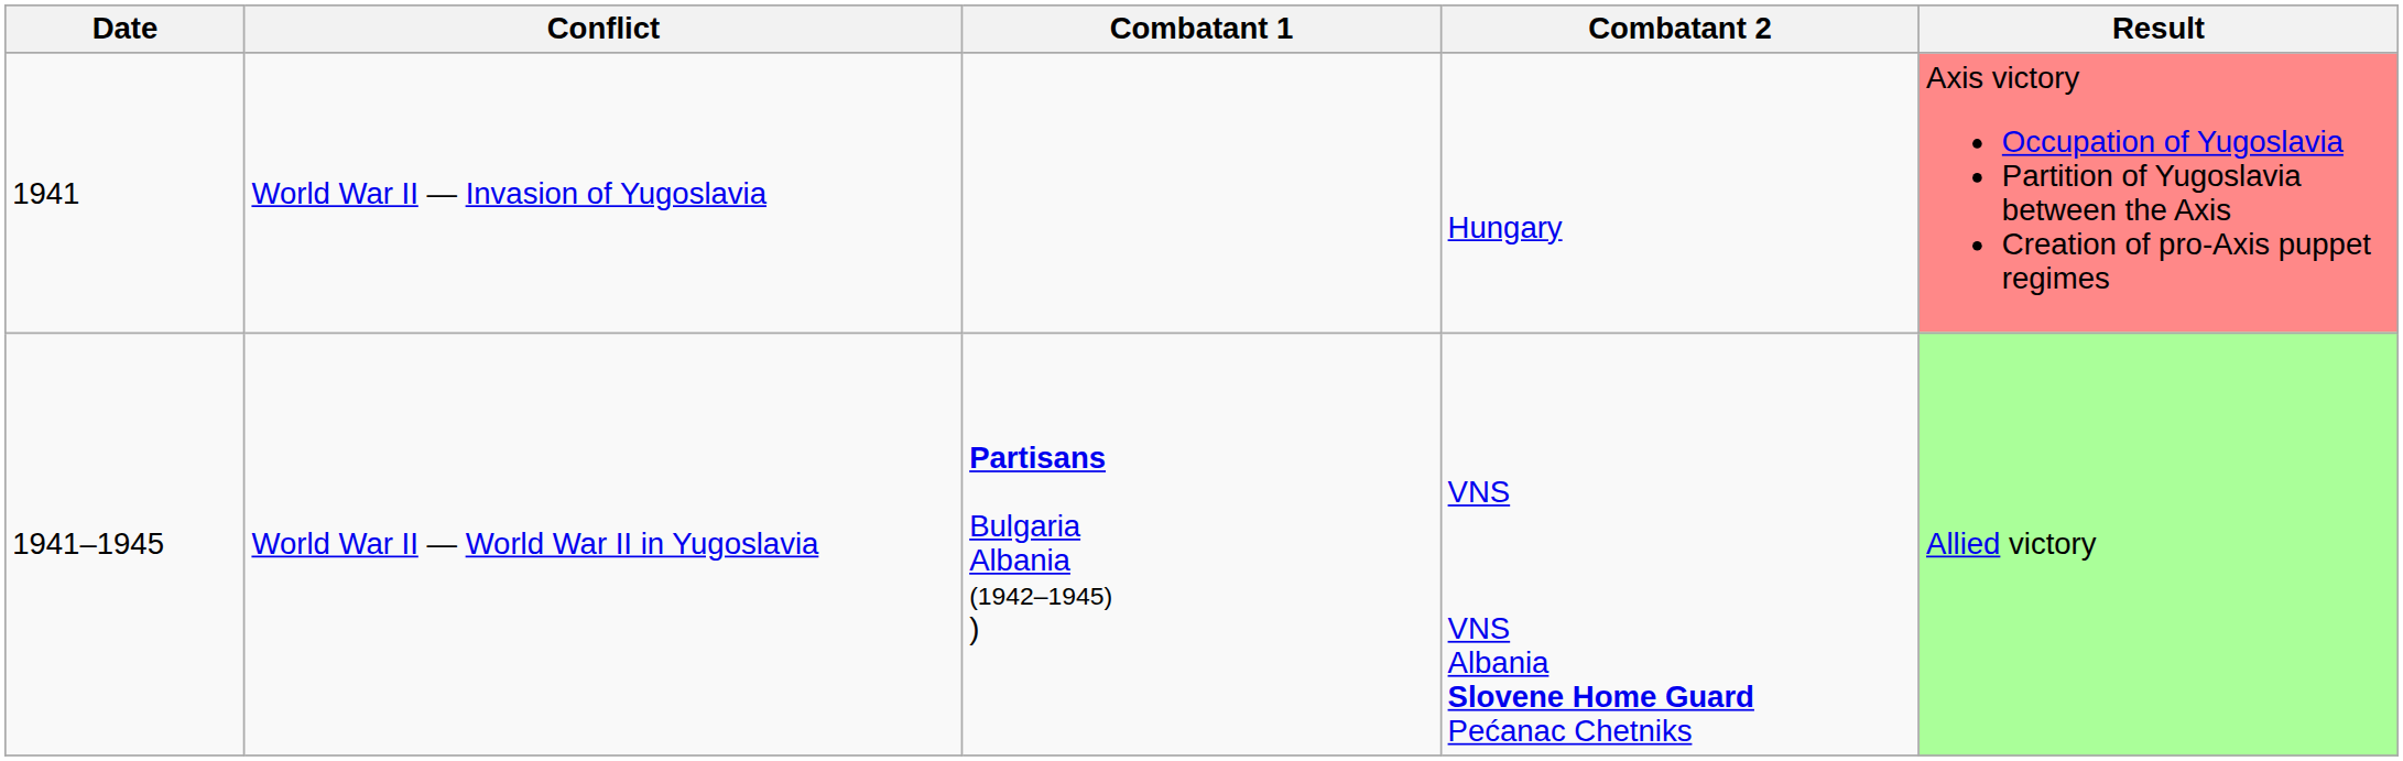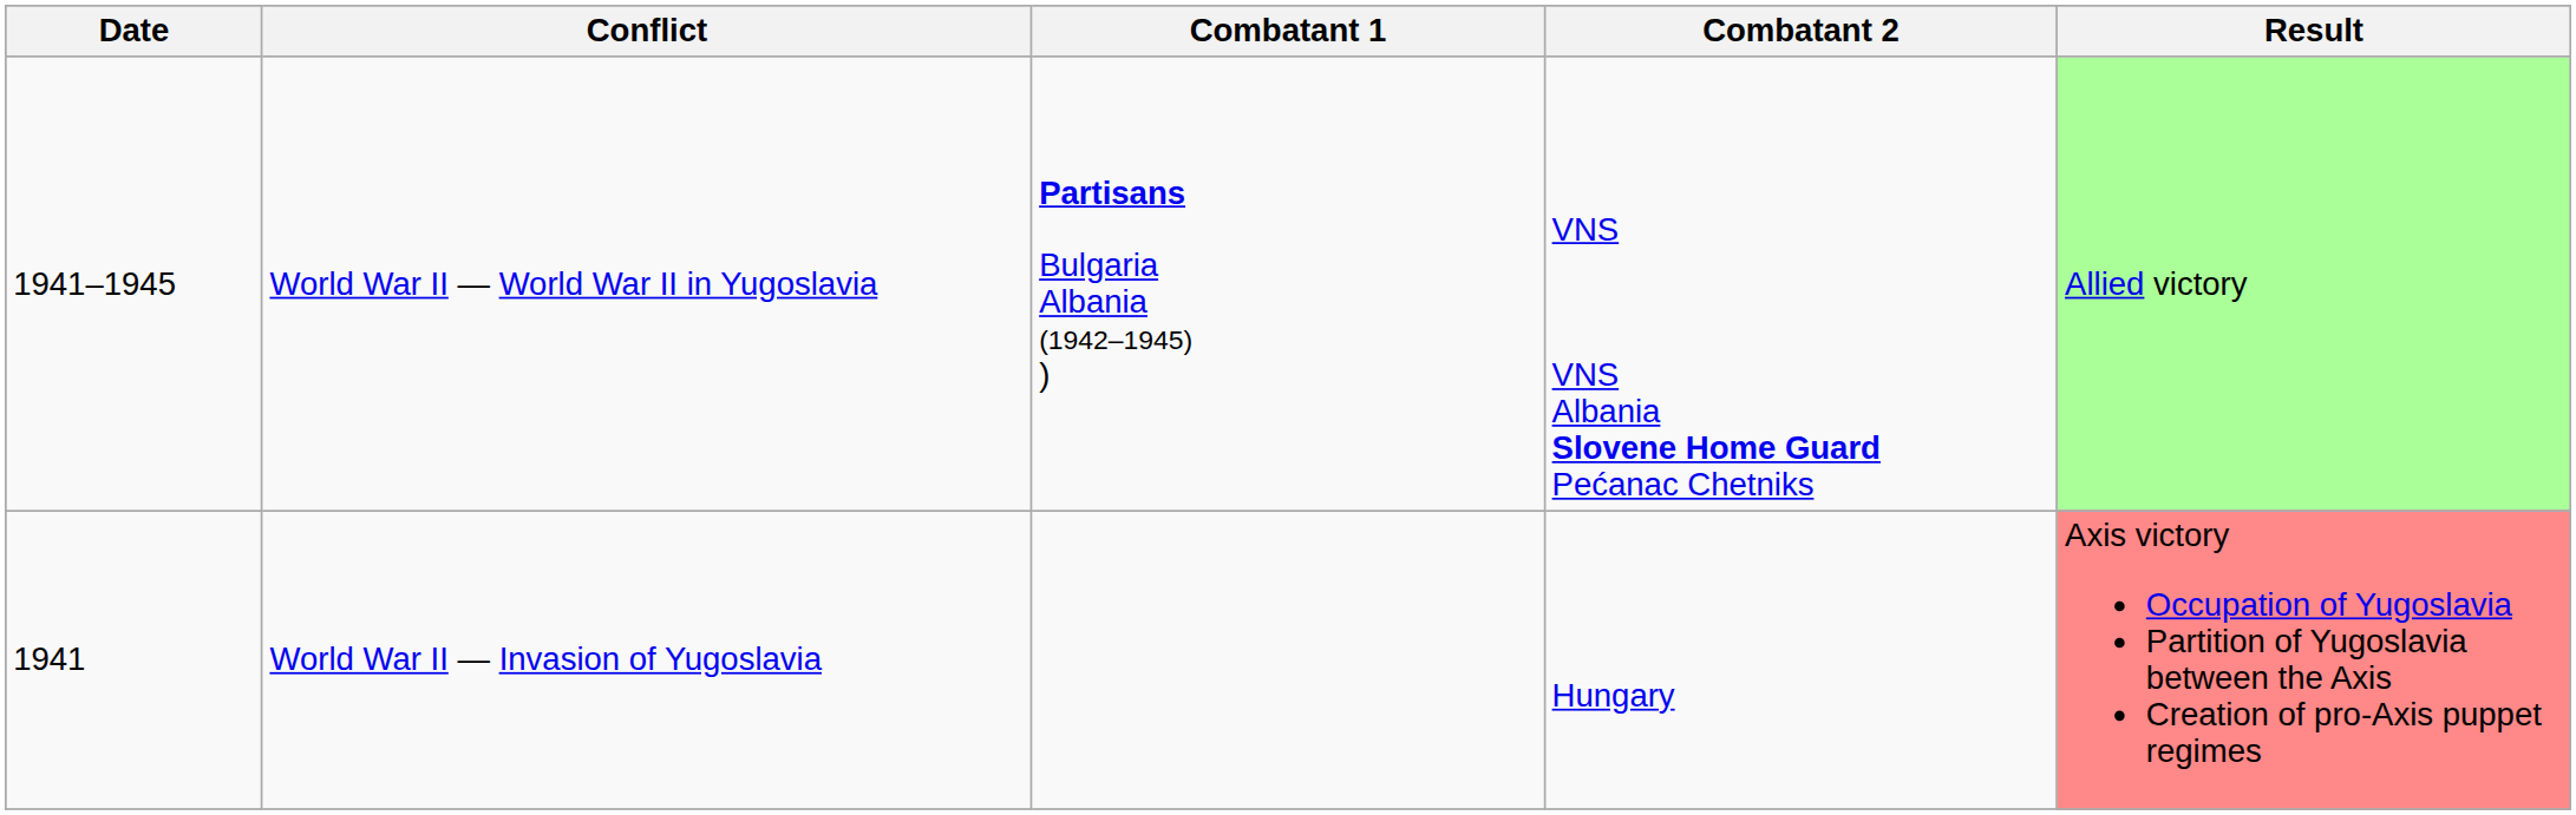rows swapped: World War II — Invasion of Yugoslavia <-> World War II — World War II in Yugoslavia
